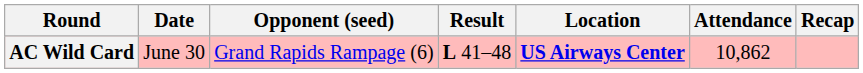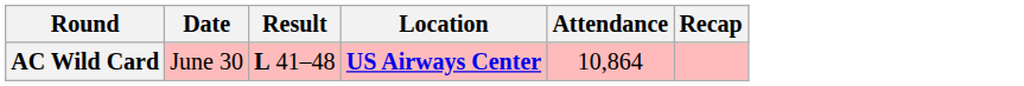- column: Opponent (seed) | Grand Rapids Rampage (6)
AC Wild Card | Attendance: 10,862 -> 10,864
